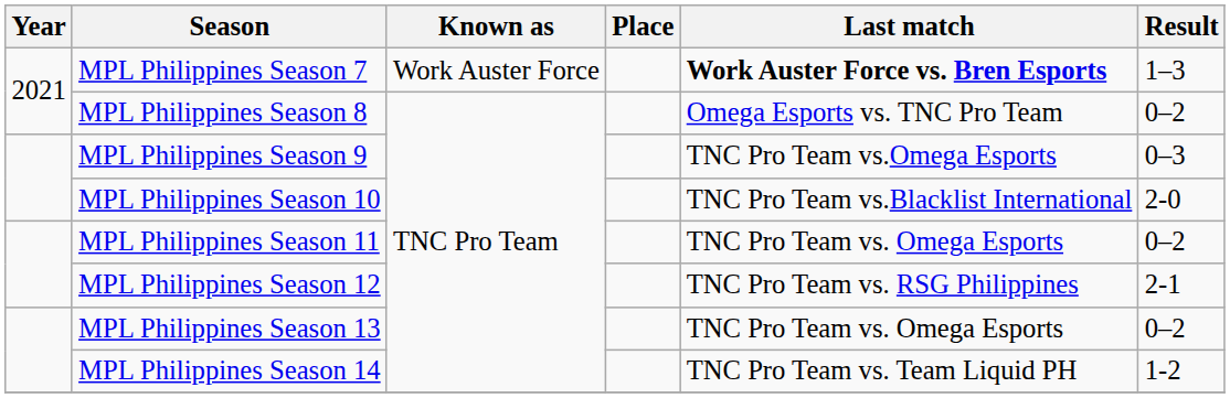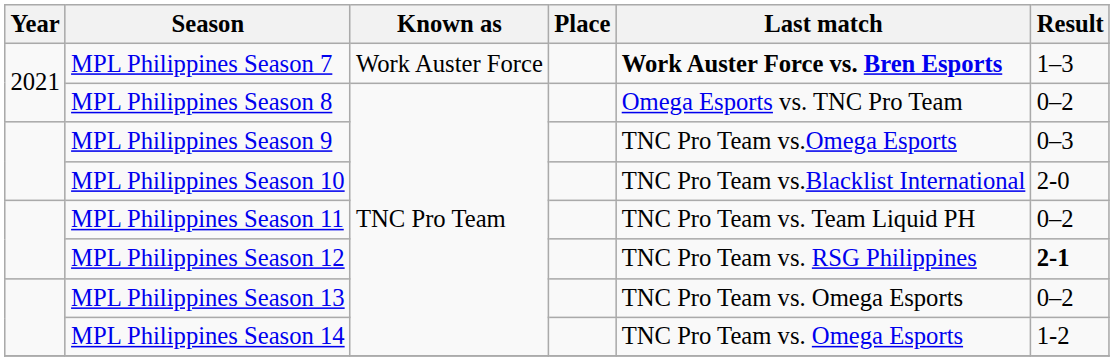MPL Philippines Season 11 | Last match: TNC Pro Team vs. Omega Esports -> TNC Pro Team vs. Team Liquid PH
MPL Philippines Season 12 | Result: normal -> bold
MPL Philippines Season 14 | Last match: TNC Pro Team vs. Team Liquid PH -> TNC Pro Team vs. Omega Esports
